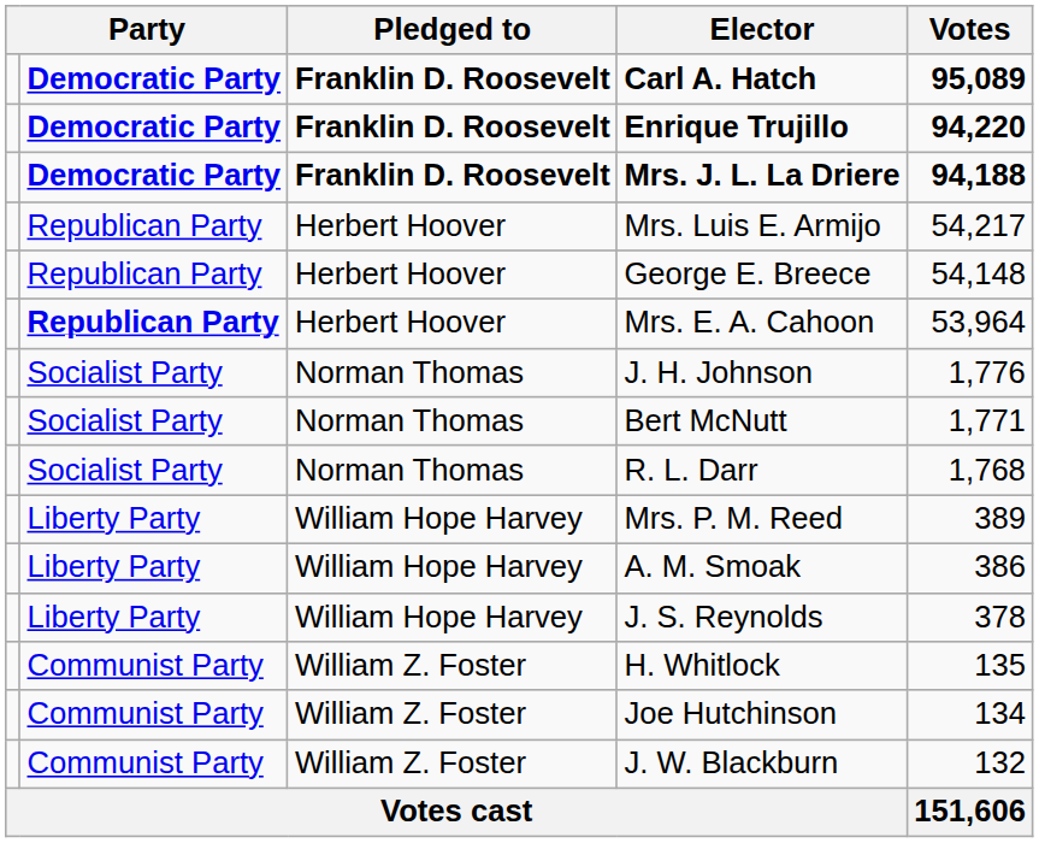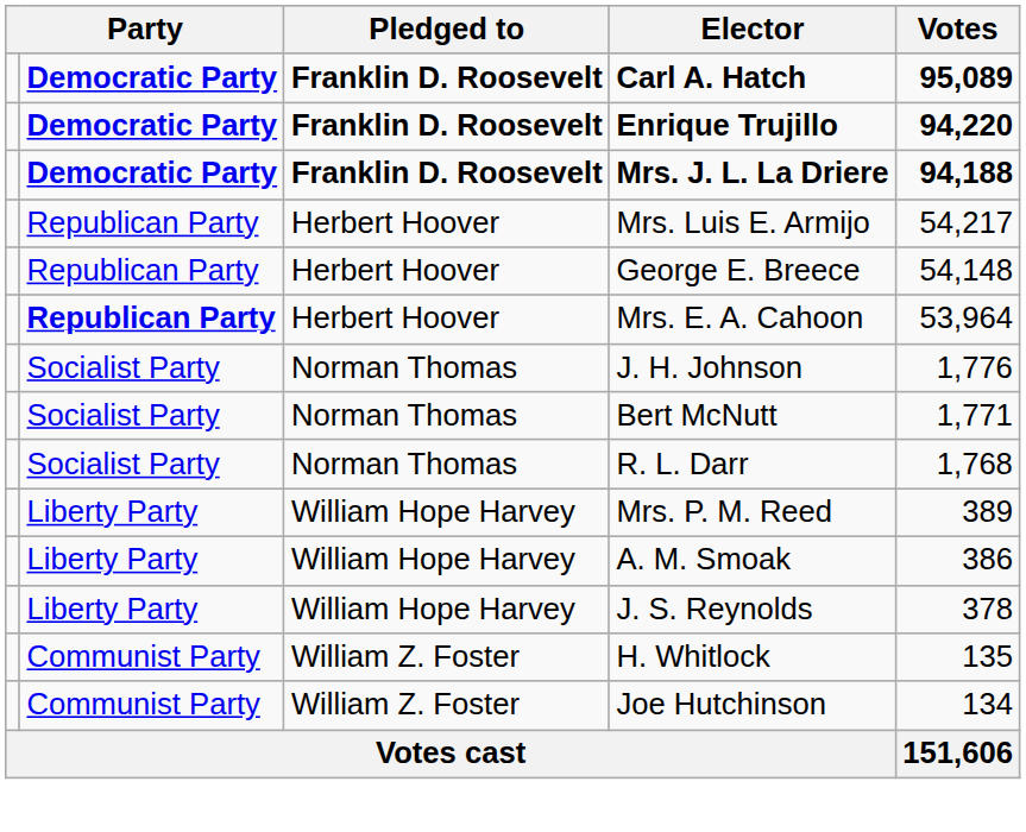- row: Communist Party | William Z. Foster | J. W. Blackburn | 132
